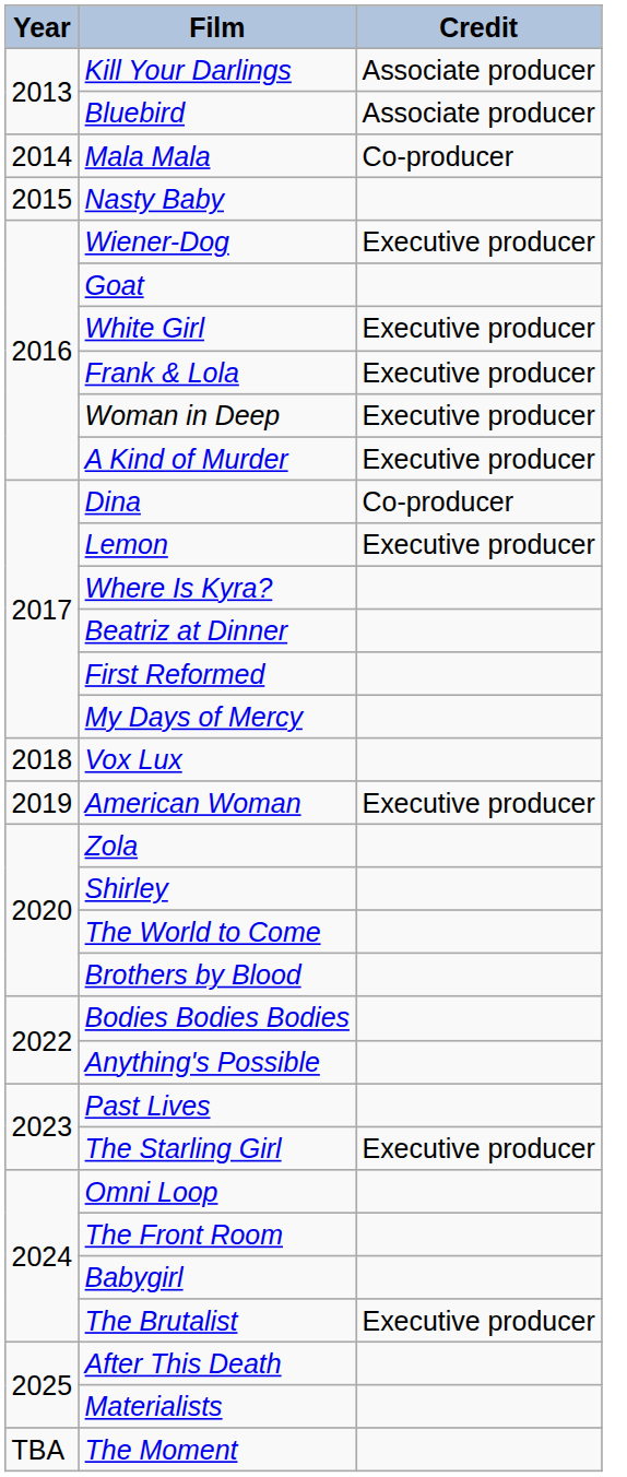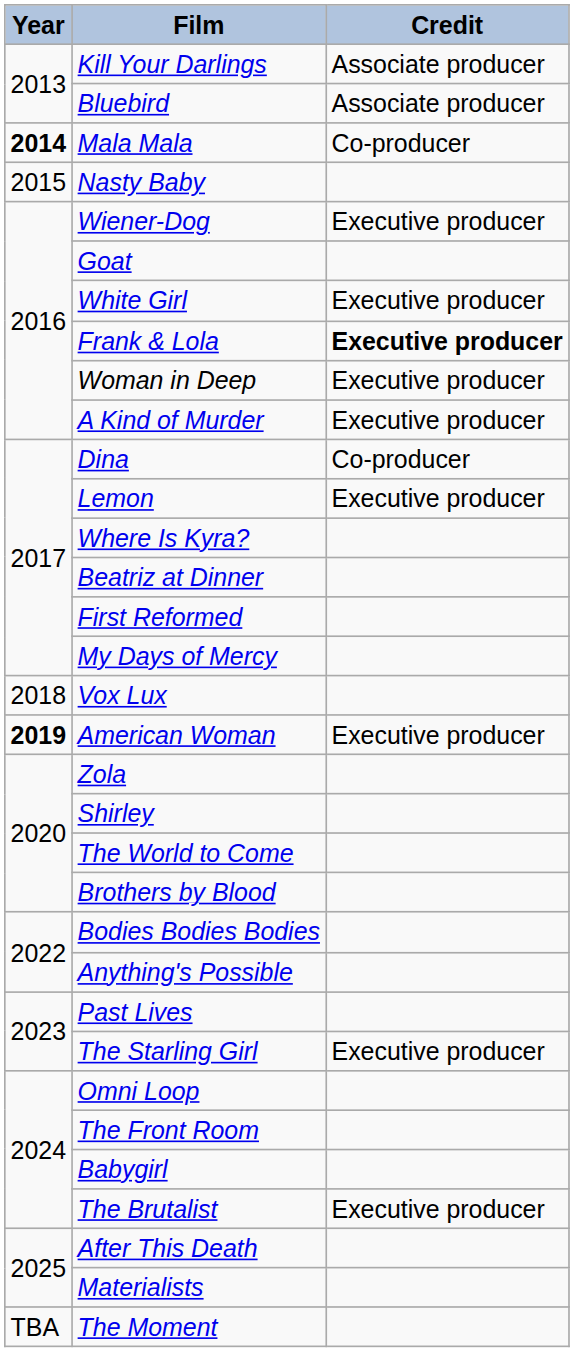Mala Mala | Year: normal -> bold
Frank & Lola | Credit: normal -> bold
American Woman | Year: normal -> bold
